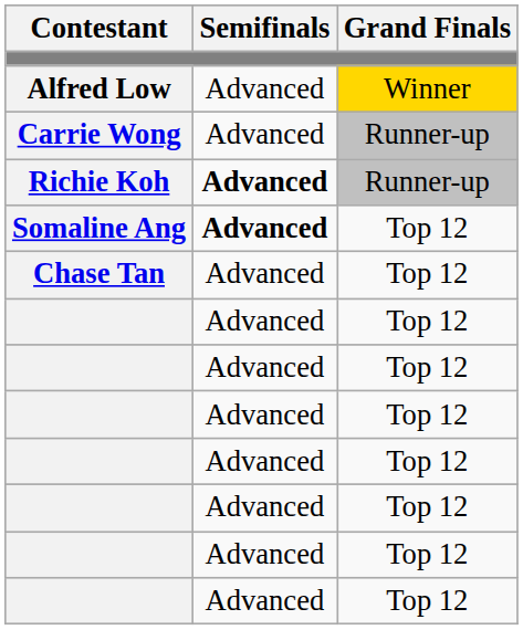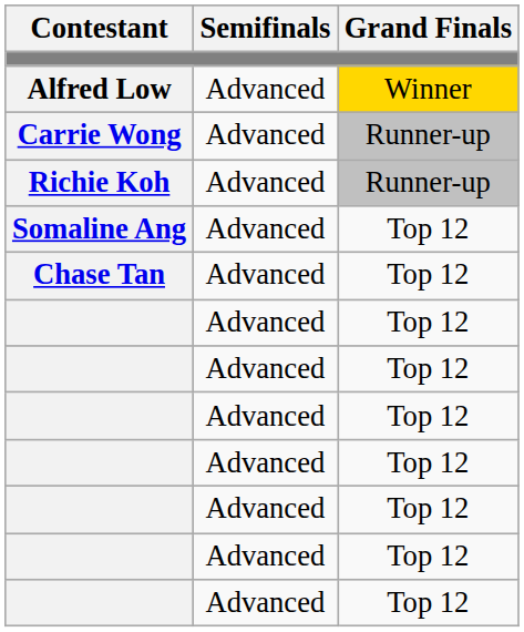Richie Koh | Semifinals: bold -> normal
Somaline Ang | Semifinals: bold -> normal
